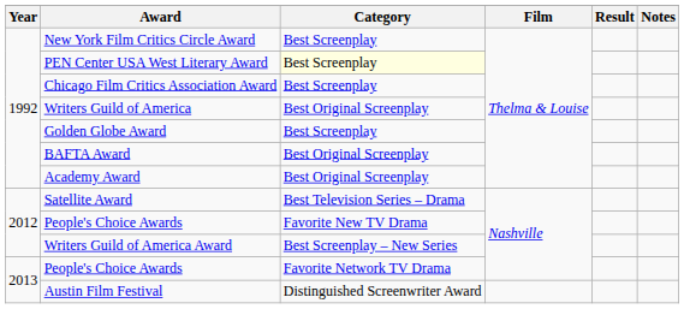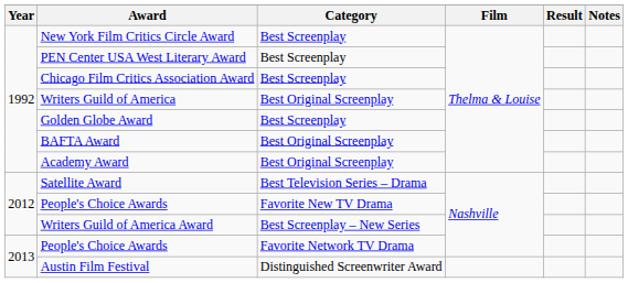PEN Center USA West Literary Award | Category: lightyellow background -> no background
